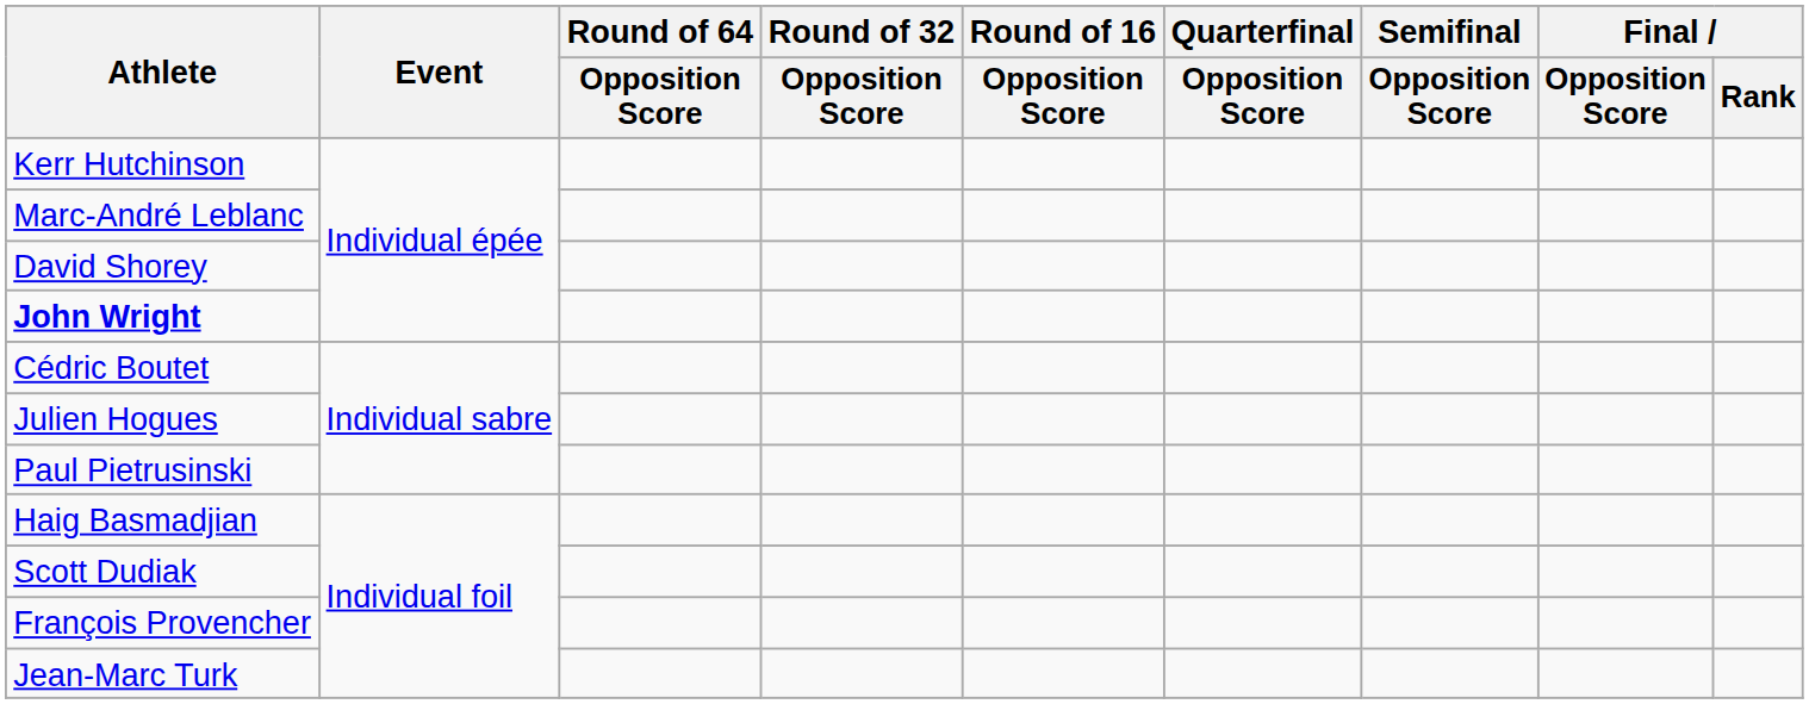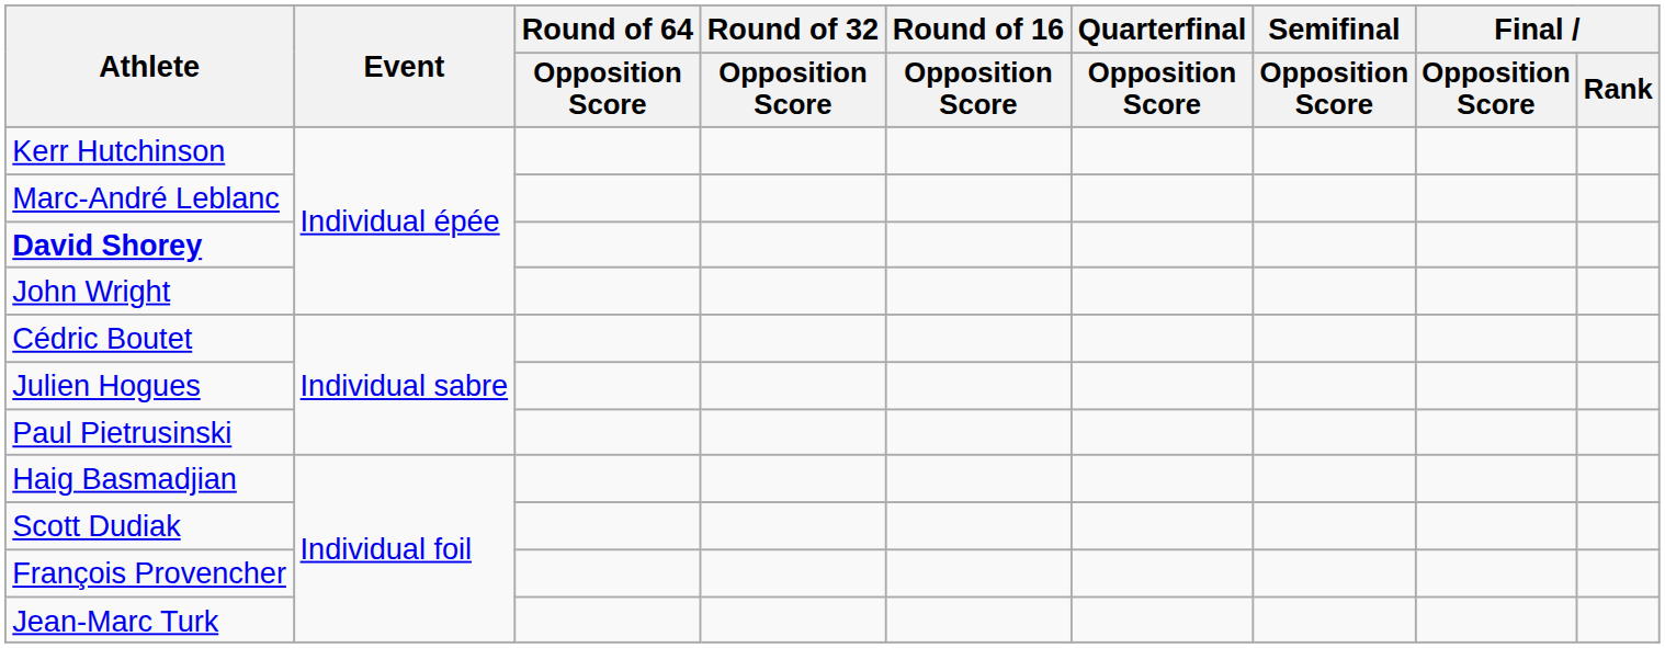David Shorey | Athlete: normal -> bold
John Wright | Athlete: bold -> normal
